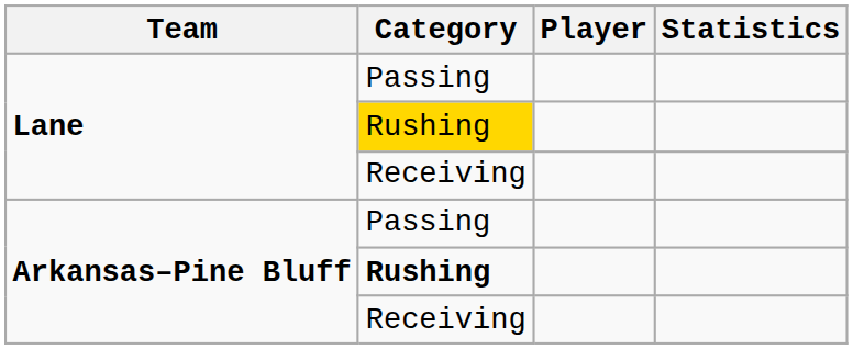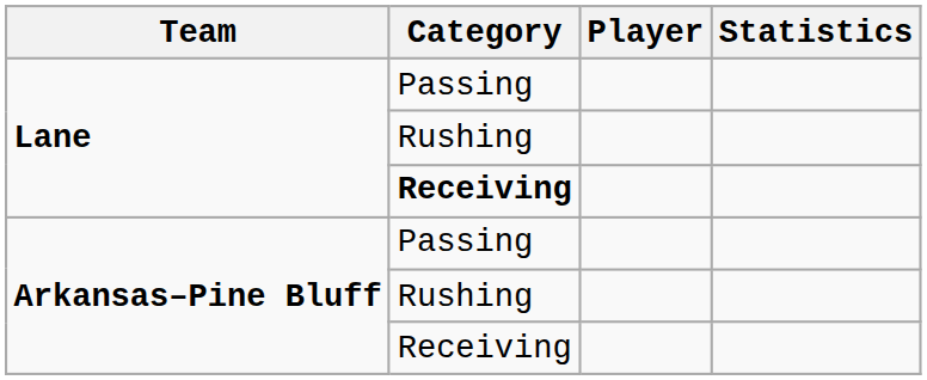Lane / Rushing | Category: gold background -> no background
Lane / Receiving | Category: normal -> bold
Arkansas–Pine Bluff / Rushing | Category: bold -> normal
